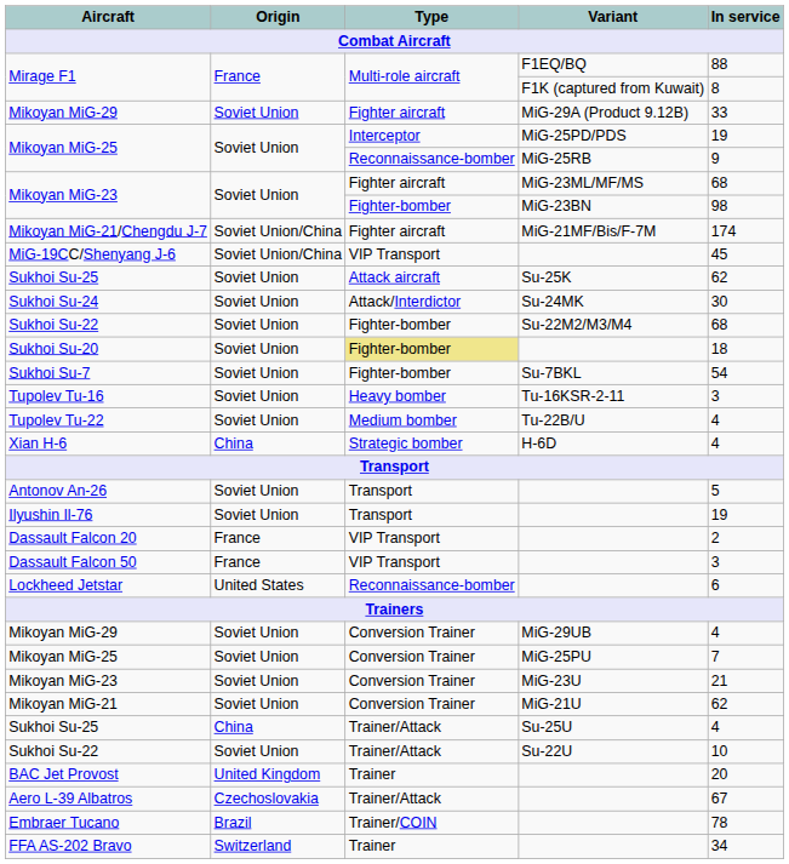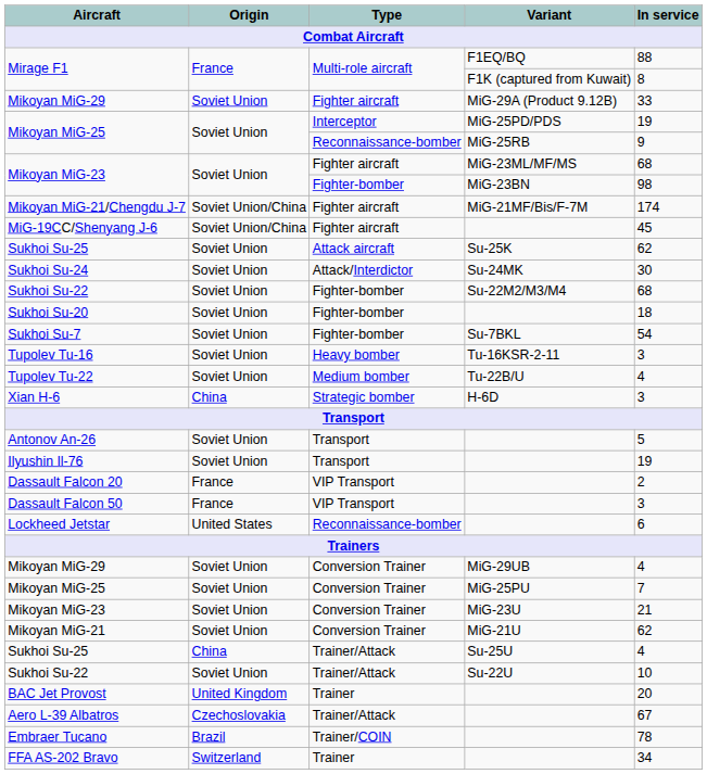MiG-19CC/Shenyang J-6 | Type: VIP Transport -> Fighter aircraft
Sukhoi Su-20 | Type: khaki background -> no background
Xian H-6 | In service: 4 -> 3
